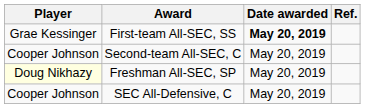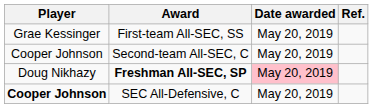row 2 | Date awarded: bold -> normal
row 4 | Player: lightyellow background -> no background
row 4 | Award: normal -> bold
row 4 | Date awarded: no background -> pink background
row 5 | Player: normal -> bold
